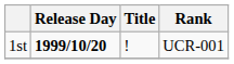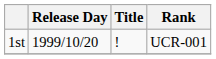1st | Release Day: bold -> normal
